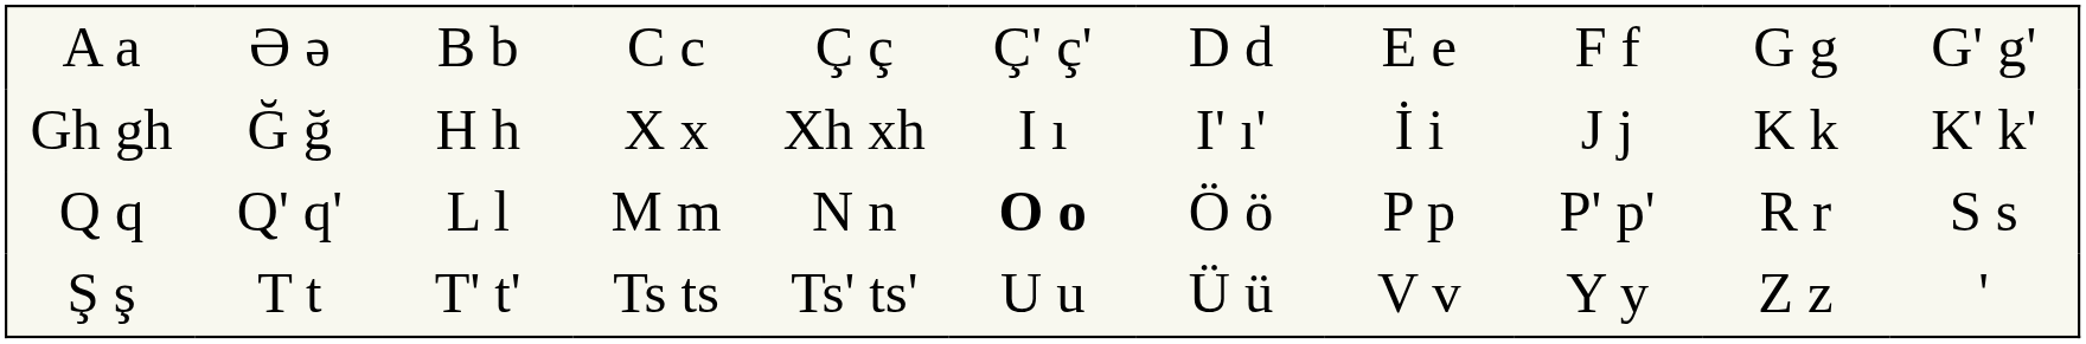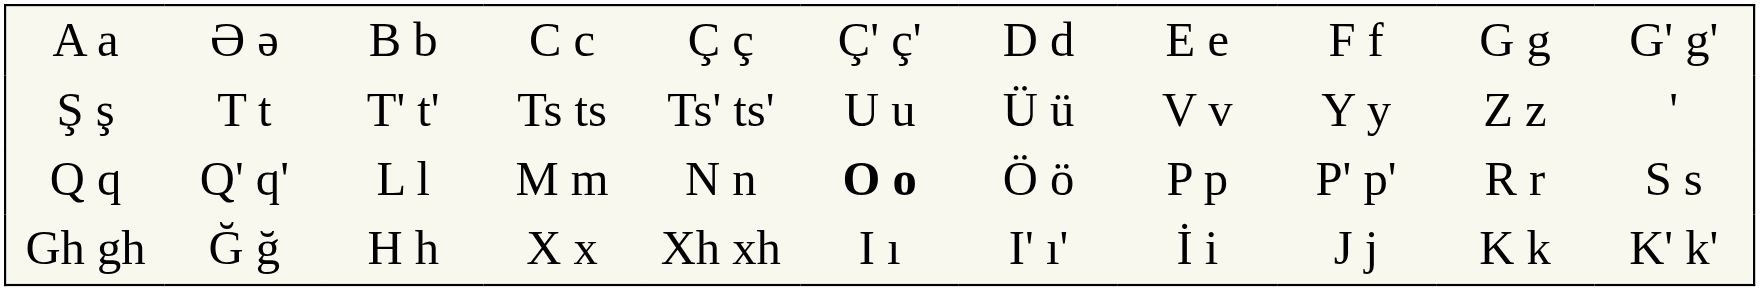rows swapped: Gh gh <-> Ş ş
